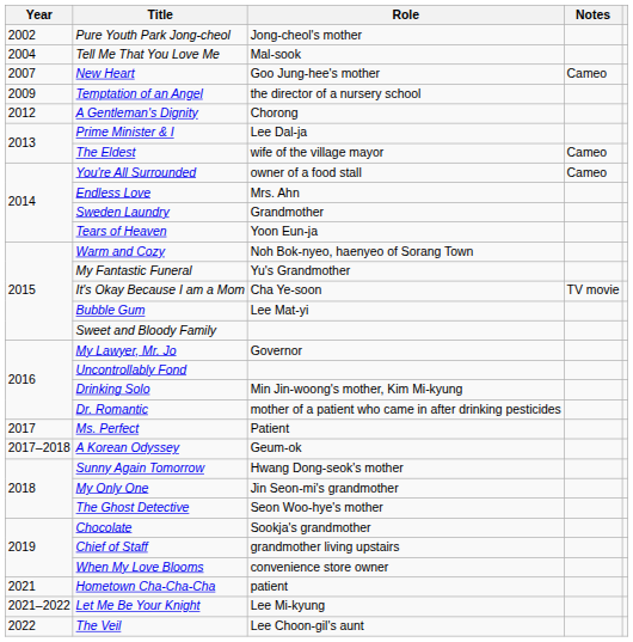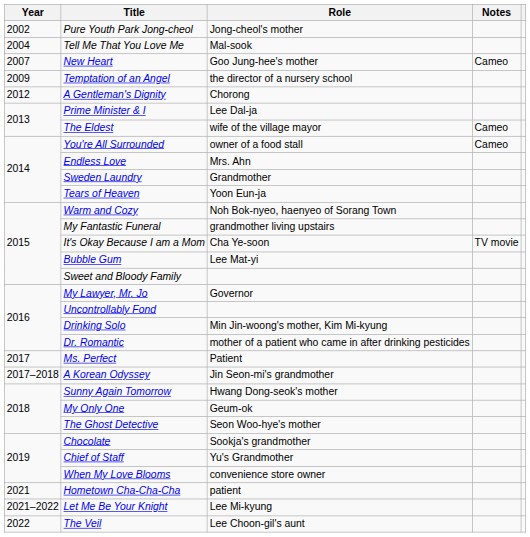My Fantastic Funeral | Role: Yu's Grandmother -> grandmother living upstairs
A Korean Odyssey | Role: Geum-ok -> Jin Seon-mi's grandmother
My Only One | Role: Jin Seon-mi's grandmother -> Geum-ok
Chief of Staff | Role: grandmother living upstairs -> Yu's Grandmother
